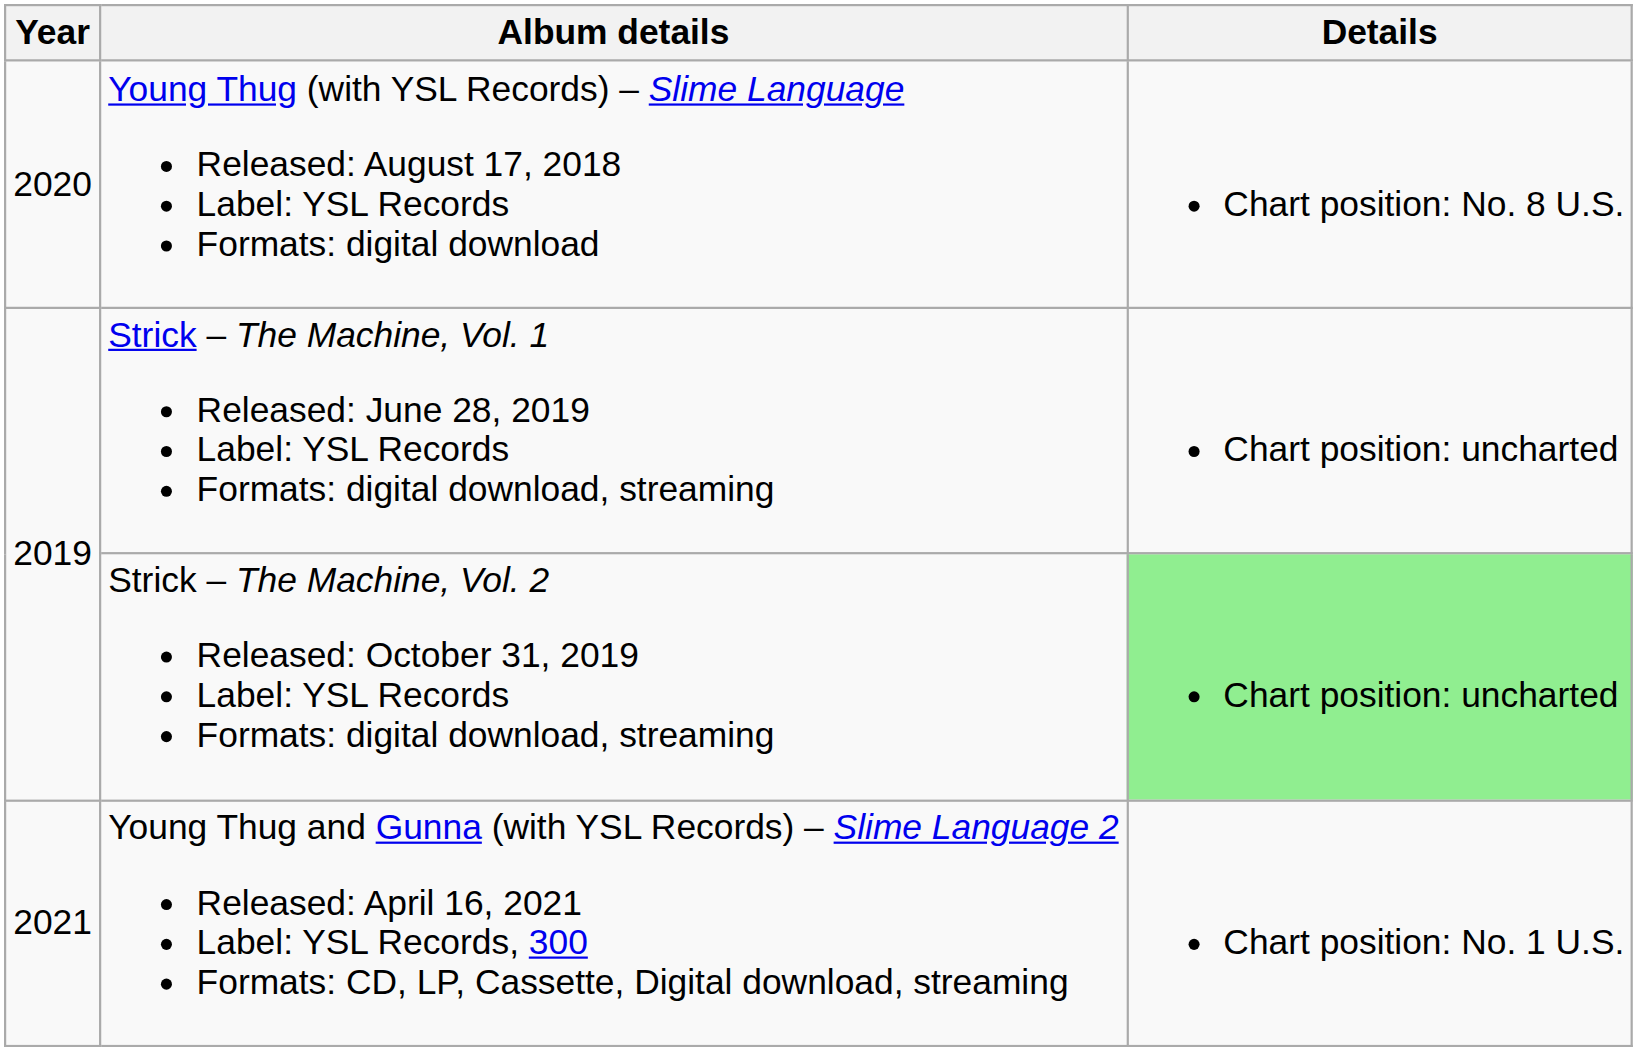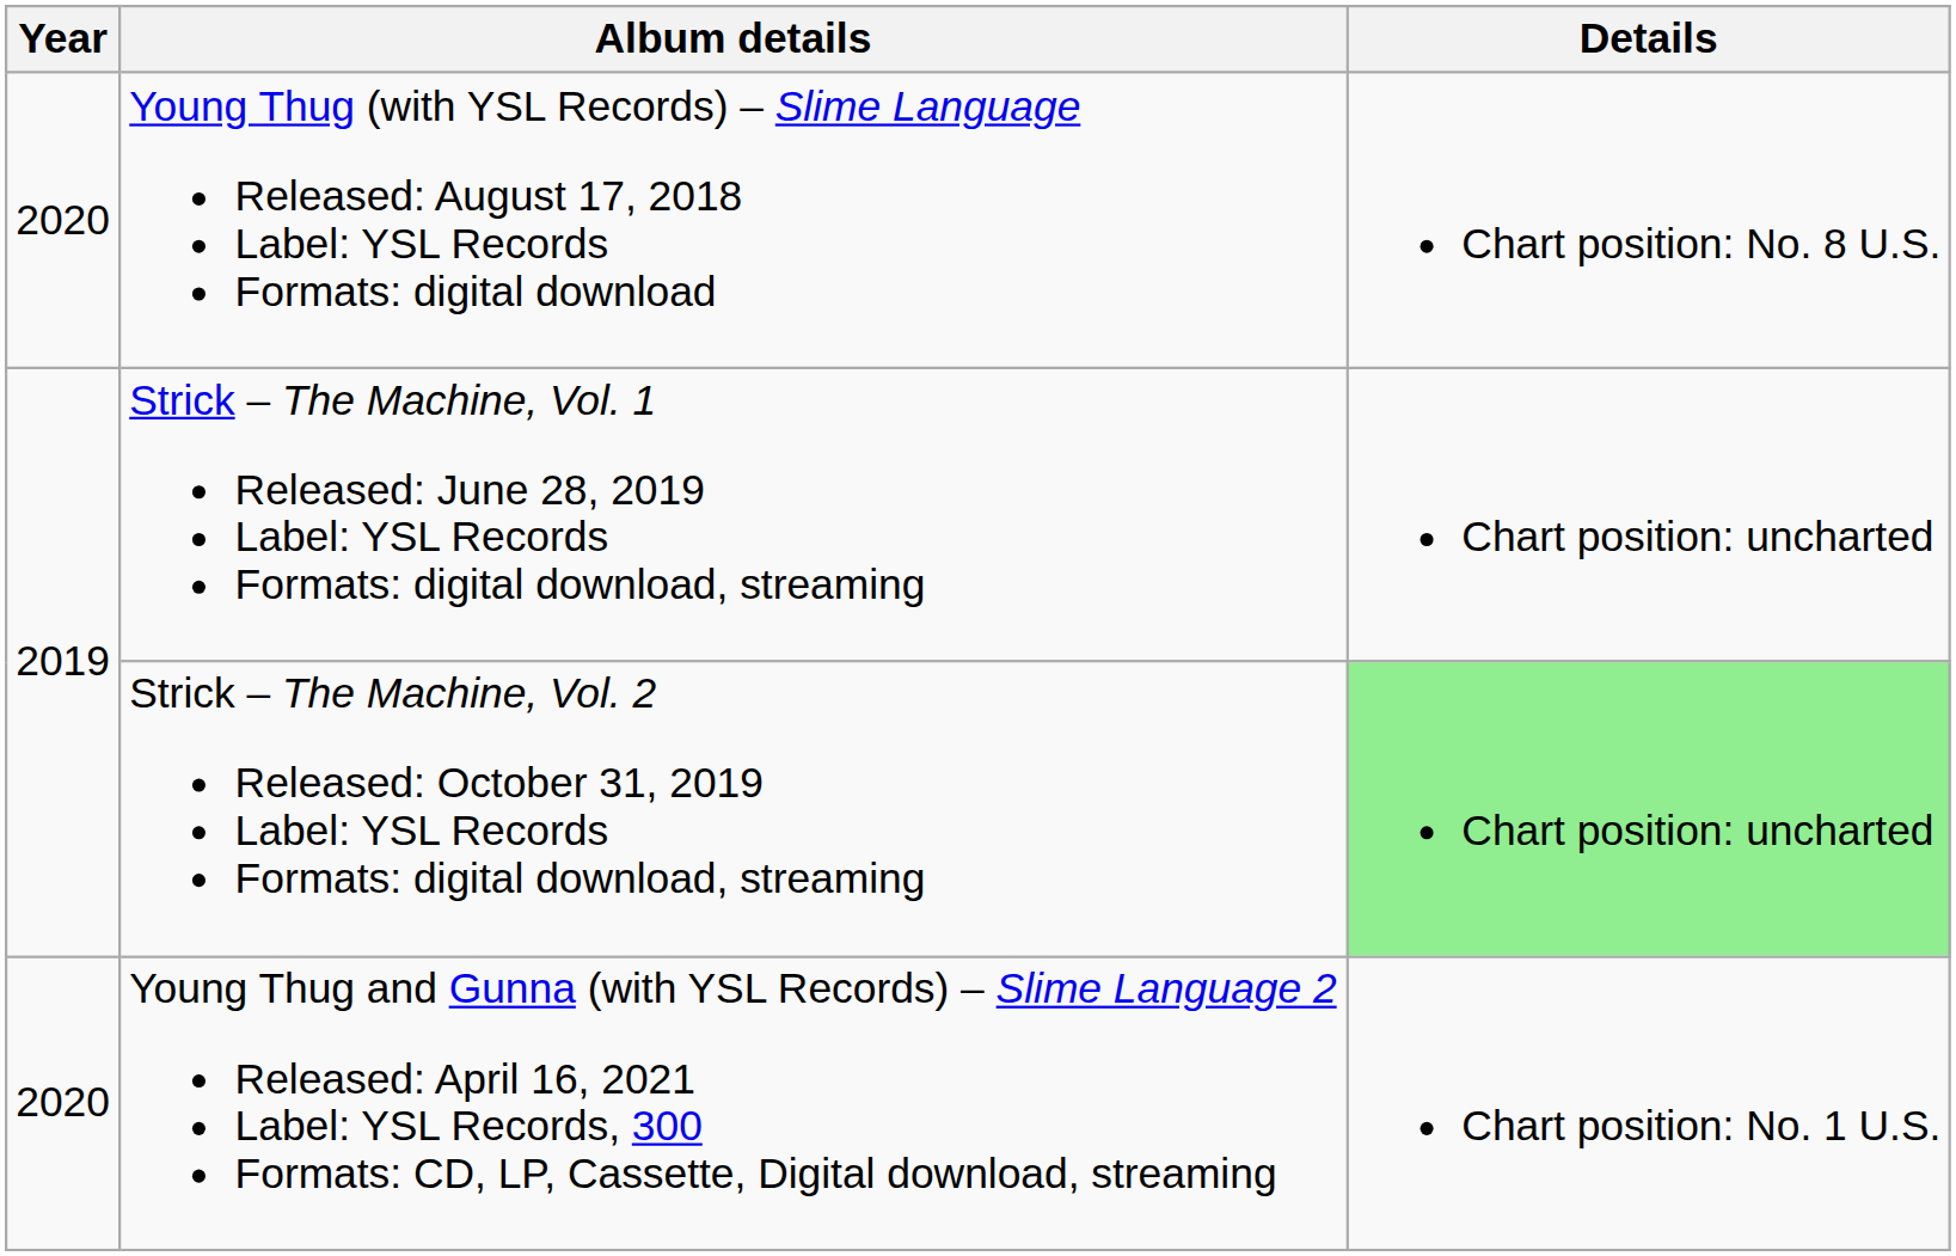row 5 | Year: 2021 -> 2020
